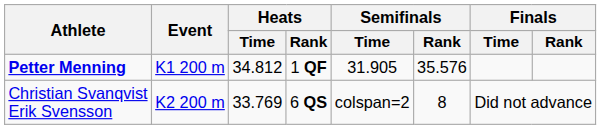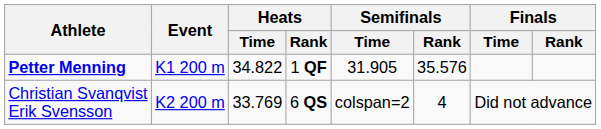Petter Menning | Heats / Time: 34.812 -> 34.822
Christian Svanqvist Erik Svensson | Semifinals / Rank: 8 -> 4
